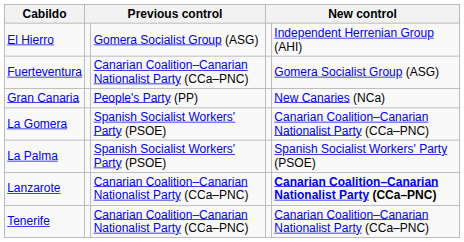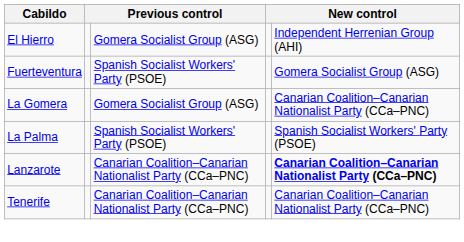Fuerteventura | column 3: Canarian Coalition–Canarian Nationalist Party (CCa–PNC) -> Spanish Socialist Workers' Party (PSOE)
- row: Gran Canaria | People's Party (PP) | New Canaries (NCa)
La Gomera | column 3: Spanish Socialist Workers' Party (PSOE) -> Gomera Socialist Group (ASG)
